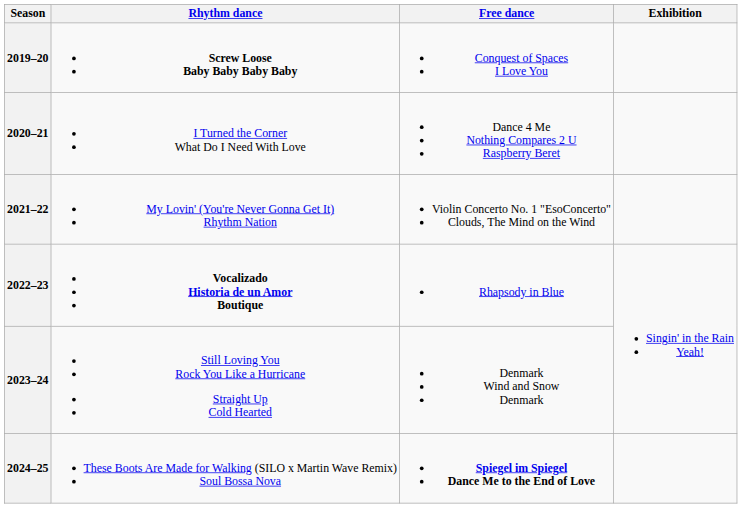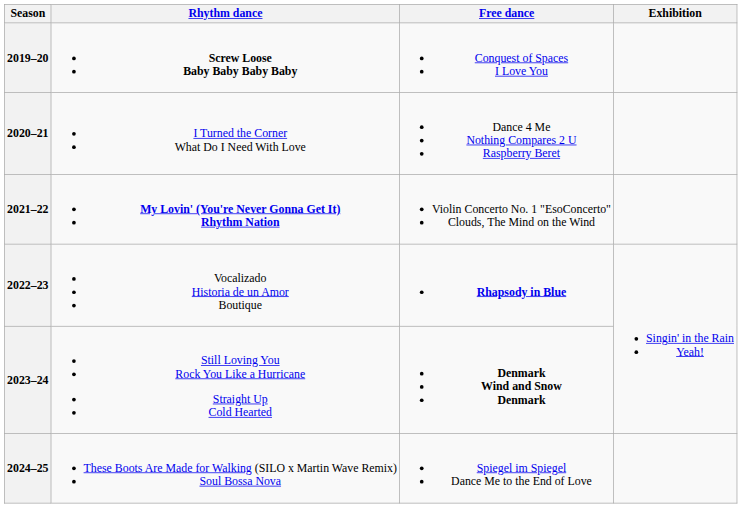2021–22 | Rhythm dance: normal -> bold
2022–23 | Rhythm dance: bold -> normal
2022–23 | Free dance: normal -> bold
2023–24 | Free dance: normal -> bold
2024–25 | Free dance: bold -> normal
